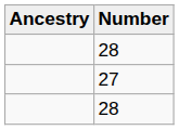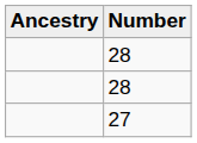row 3 | Number: 27 -> 28
row 4 | Number: 28 -> 27
